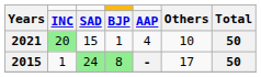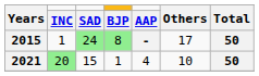rows swapped: 2015 <-> 2021
